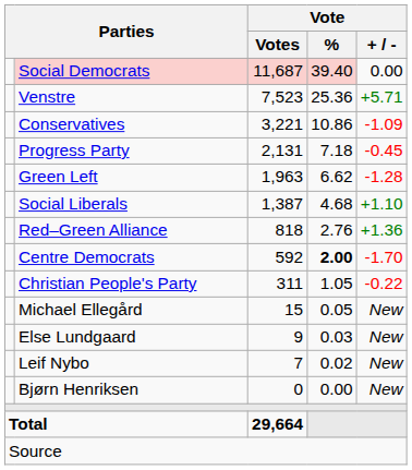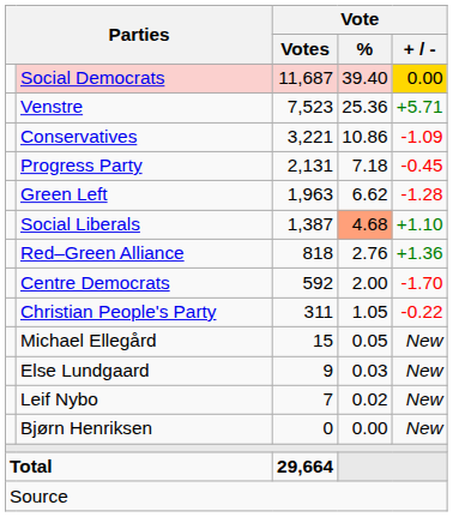Social Democrats | Vote / + / -: no background -> gold background
Social Liberals | Vote / %: no background -> lightsalmon background
Centre Democrats | Vote / %: bold -> normal
